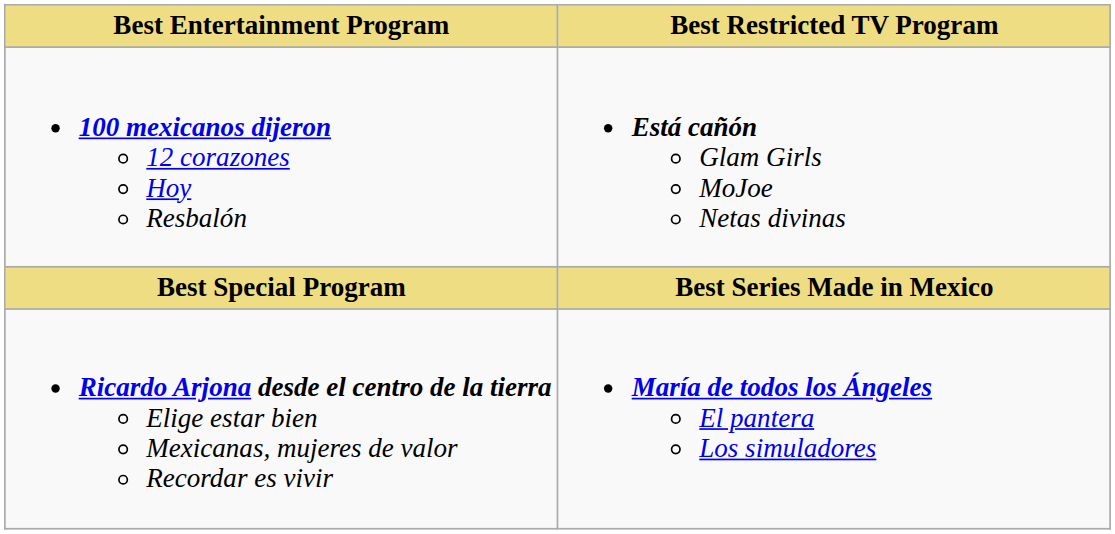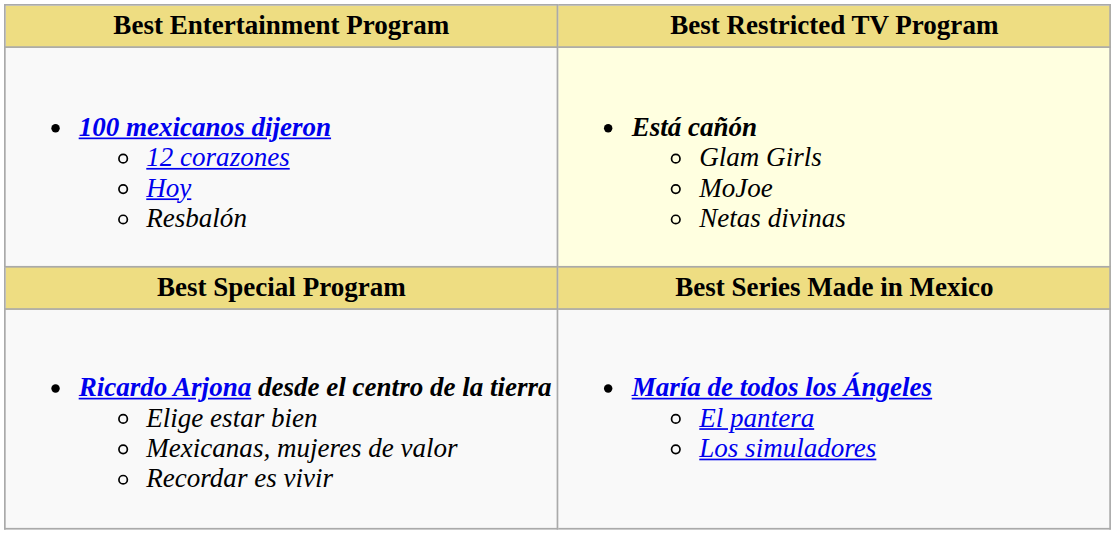100 mexicanos dijeron 12 corazones Hoy Resbalón | Best Restricted TV Program: no background -> lightyellow background
